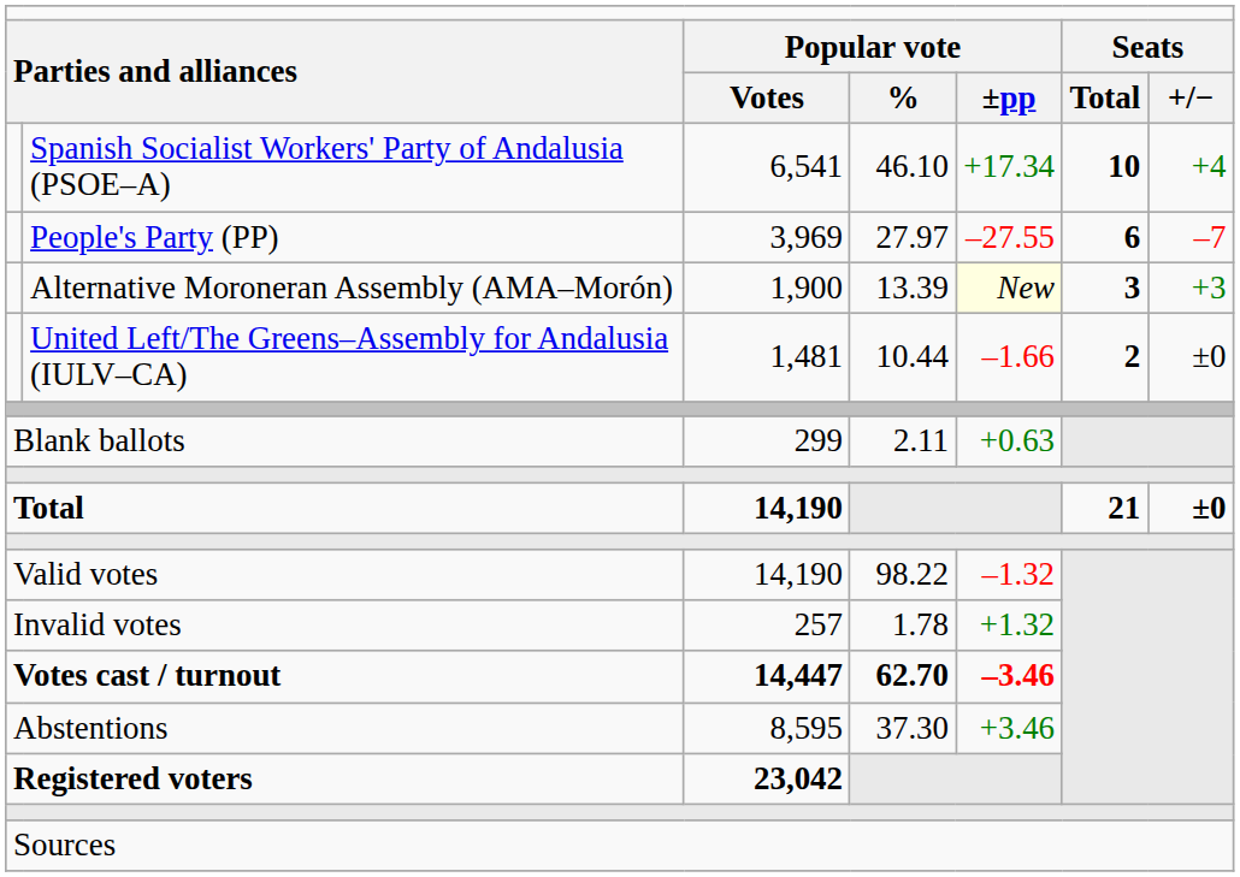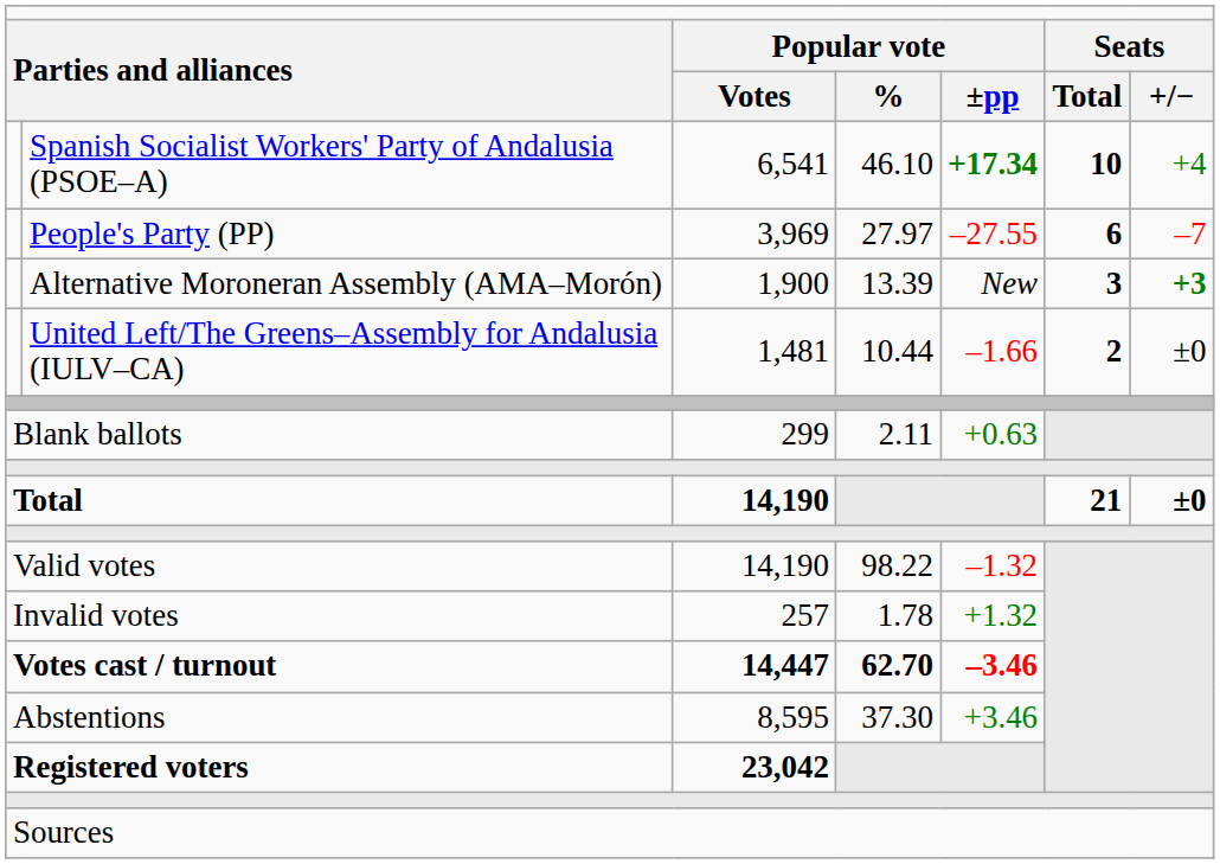Spanish Socialist Workers' Party of Andalusia (PSOE–A) | column 5: normal -> bold
Alternative Moroneran Assembly (AMA–Morón) | column 5: lightyellow background -> no background
Alternative Moroneran Assembly (AMA–Morón) | column 7: normal -> bold
